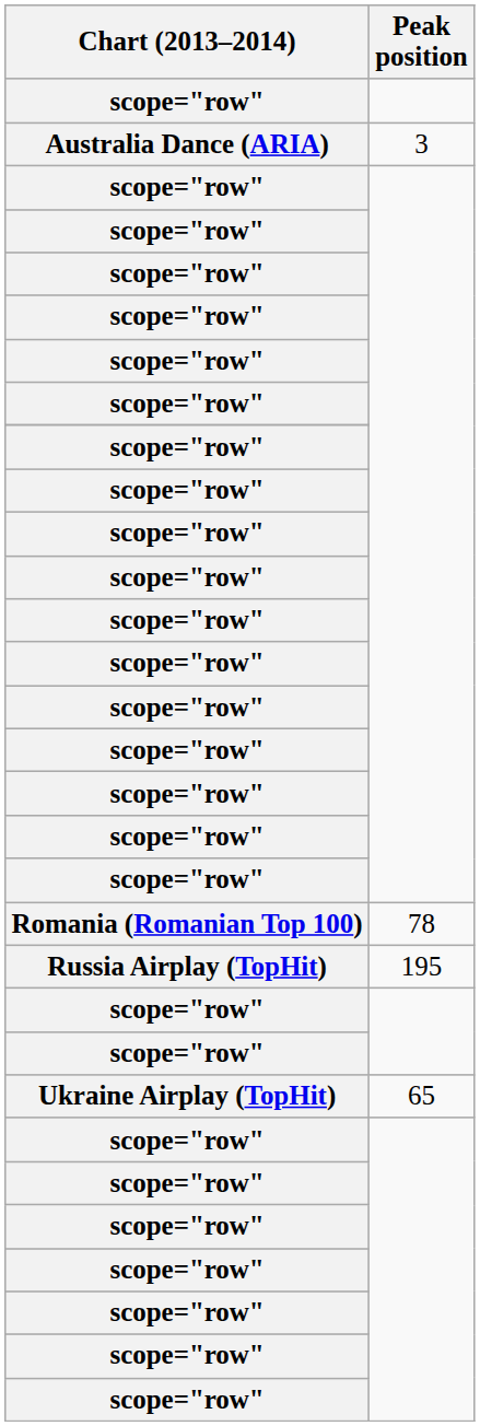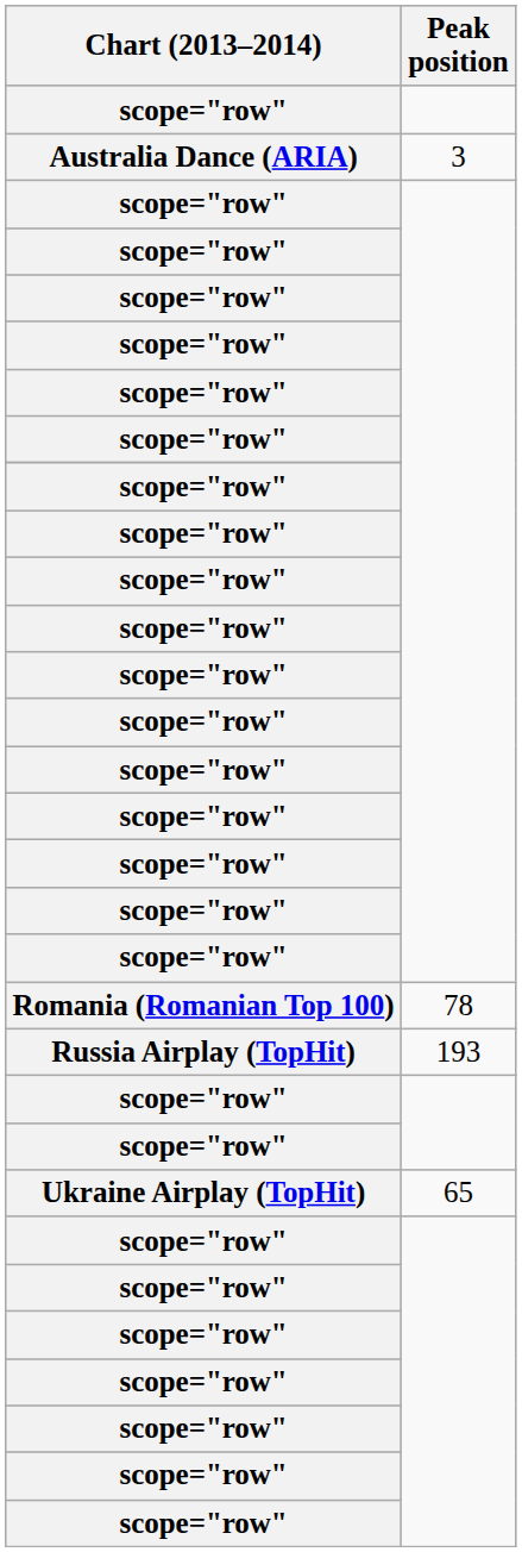Russia Airplay (TopHit) | Peak position: 195 -> 193
